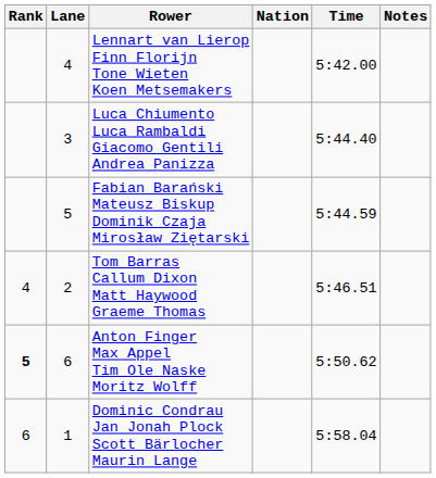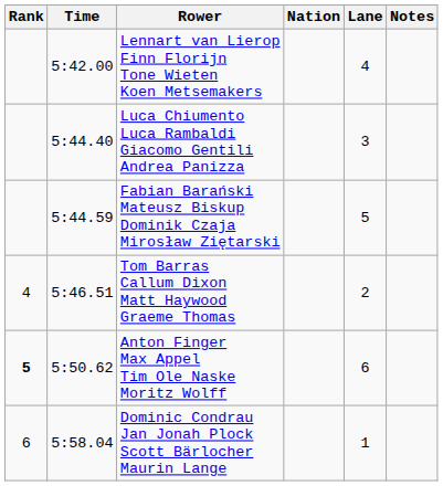columns swapped: Lane <-> Time
